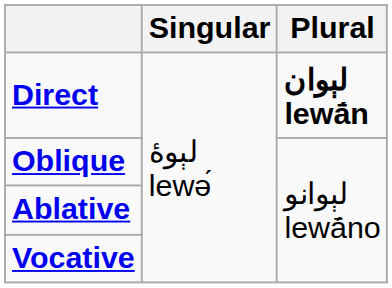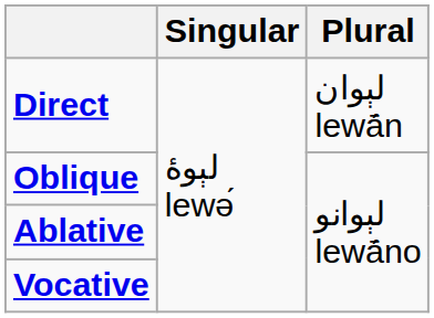Direct | Plural: bold -> normal
